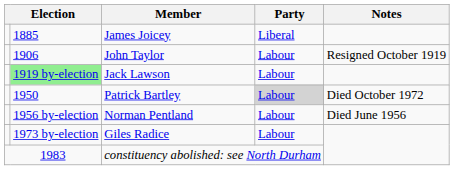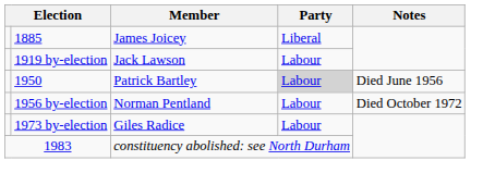- row: 1906 | John Taylor | Labour | Resigned October 1919
Jack Lawson | column 2: lightgreen background -> no background
Patrick Bartley | Notes: Died October 1972 -> Died June 1956
Norman Pentland | Notes: Died June 1956 -> Died October 1972
